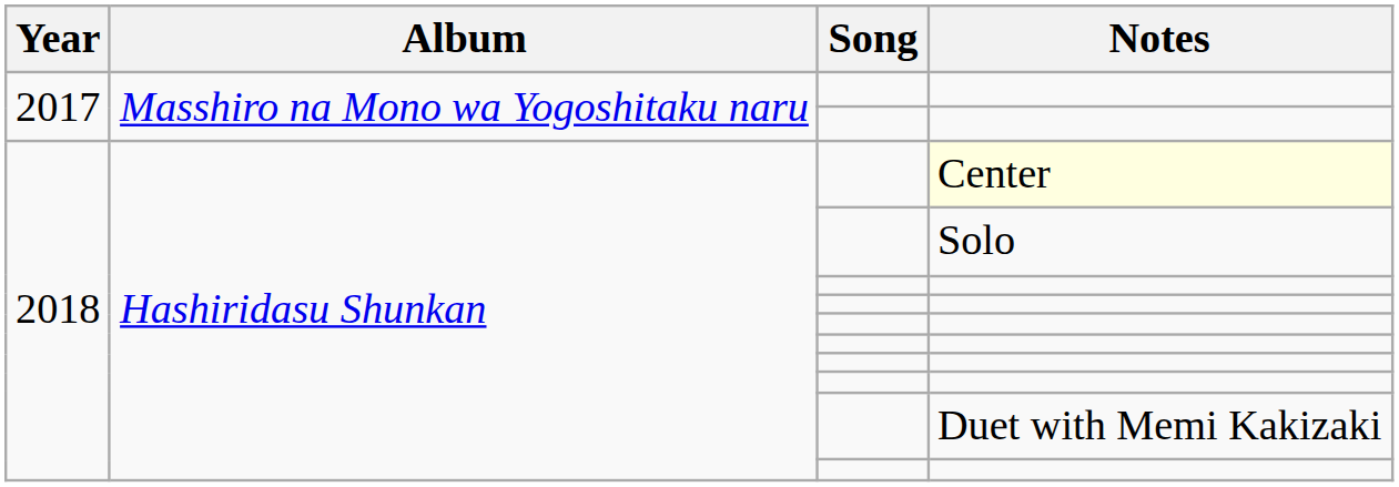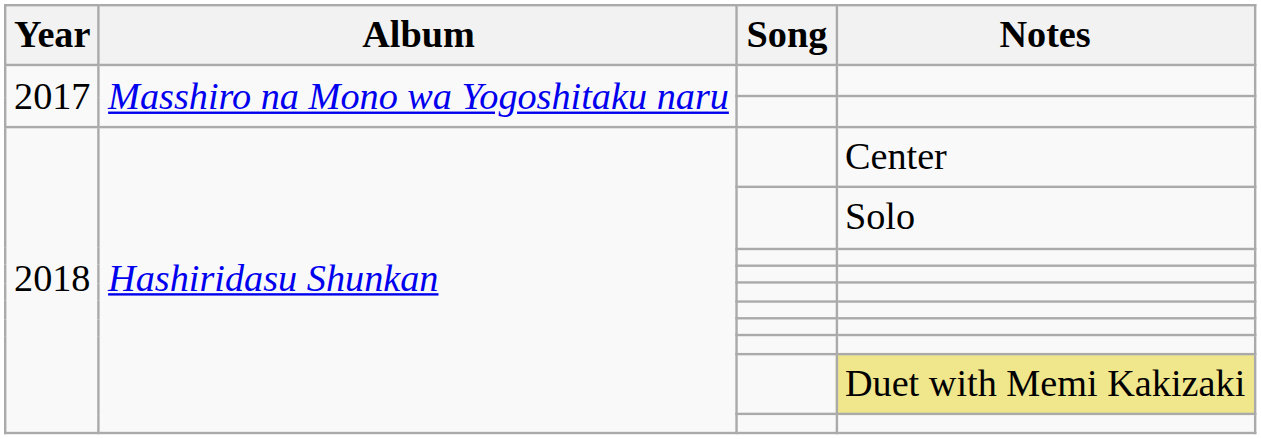Center | Notes: lightyellow background -> no background
Duet with Memi Kakizaki | Notes: no background -> khaki background
